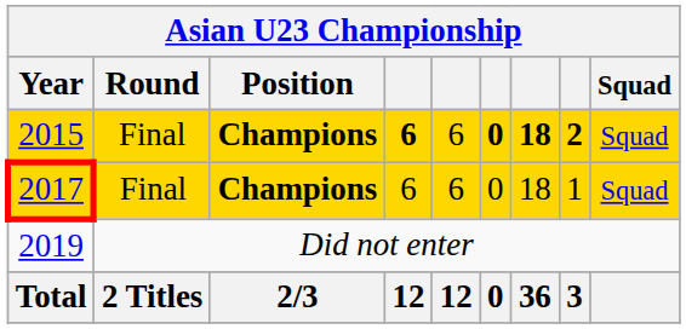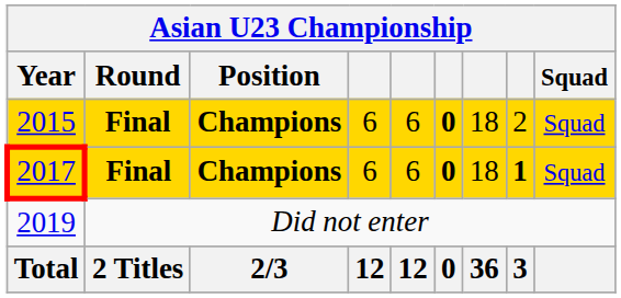2015 | Round: normal -> bold
2015 | column 4: bold -> normal
2015 | column 7: bold -> normal
2015 | column 8: bold -> normal
2017 | Round: normal -> bold
2017 | column 6: normal -> bold
2017 | column 8: normal -> bold
